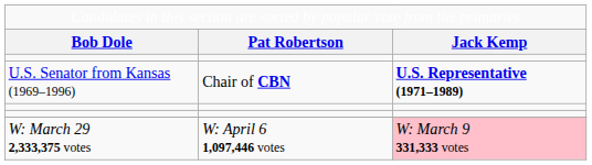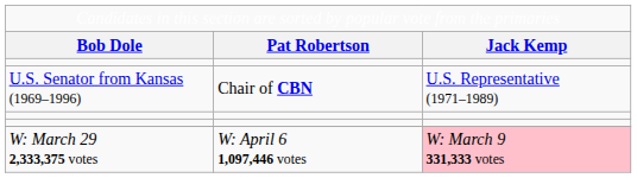U.S. Senator from Kansas (1969–1996) | column 3: bold -> normal
